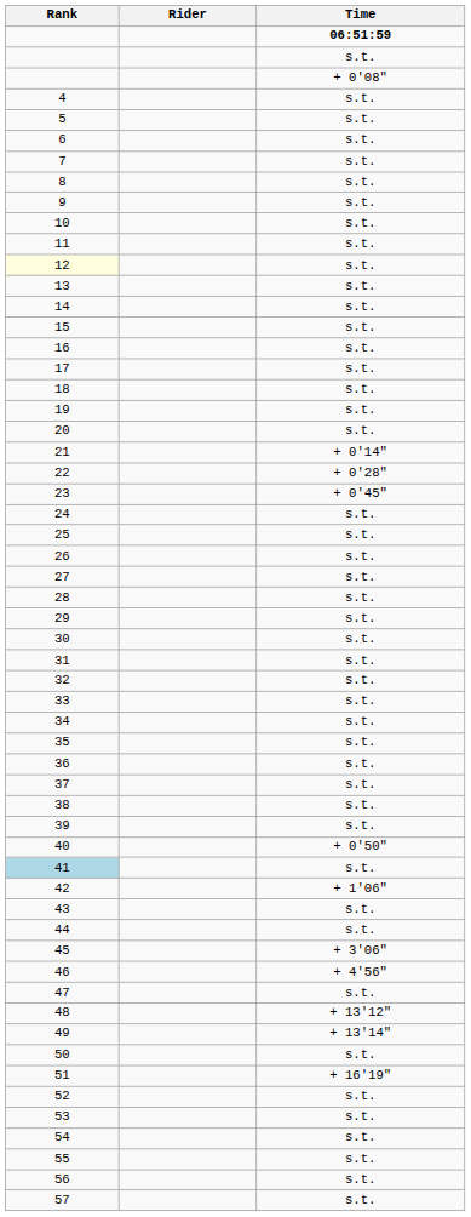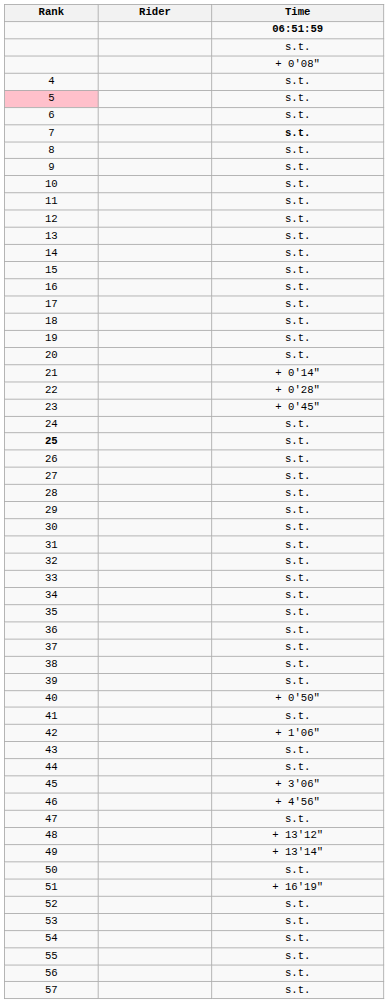5 | Rank: no background -> pink background
7 | Time: normal -> bold
12 | Rank: lightyellow background -> no background
25 | Rank: normal -> bold
41 | Rank: lightblue background -> no background
